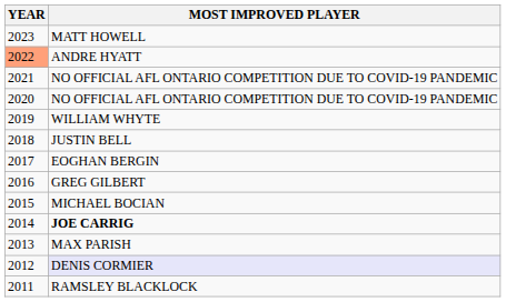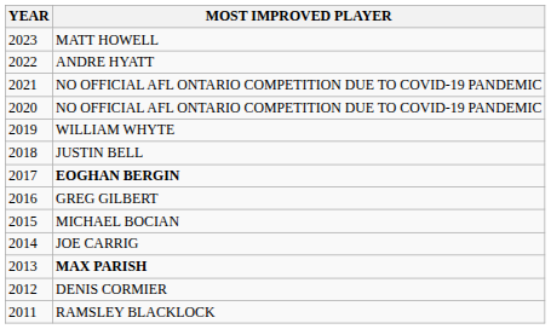row 3 | YEAR: lightsalmon background -> no background
row 8 | MOST IMPROVED PLAYER: normal -> bold
row 11 | MOST IMPROVED PLAYER: bold -> normal
row 12 | MOST IMPROVED PLAYER: normal -> bold
row 13 | MOST IMPROVED PLAYER: lavender background -> no background
